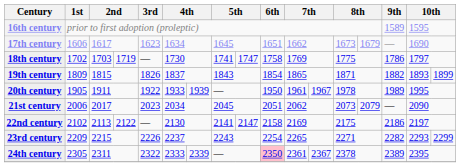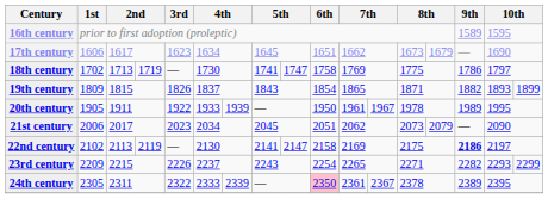18th century | column 3: 1703 -> 1713
22nd century | column 4: 2122 -> 2119
22nd century | 9th: normal -> bold
